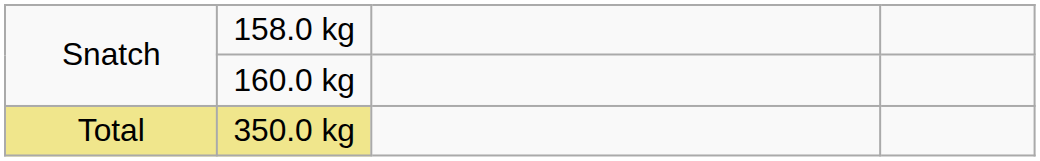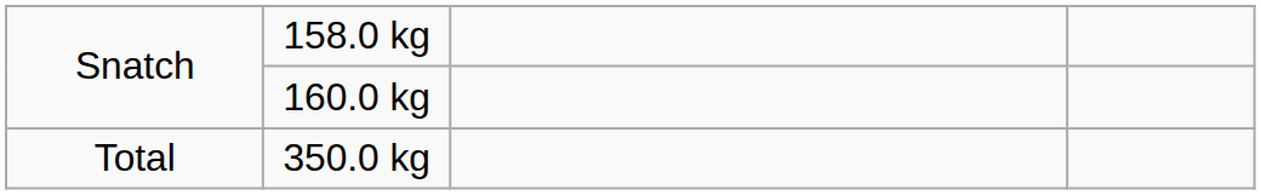Total | column 1: khaki background -> no background
Total | column 2: khaki background -> no background
